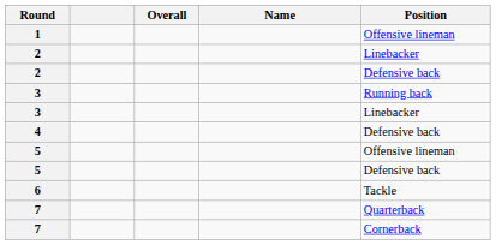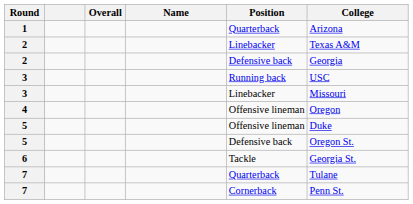+ column: College | Arizona | Texas A&M | Georgia | USC | Missouri | Oregon | Duke | Oregon St. | Georgia St. | Tulane | Penn St.
1 | Position: Offensive lineman -> Quarterback
4 | Position: Defensive back -> Offensive lineman
